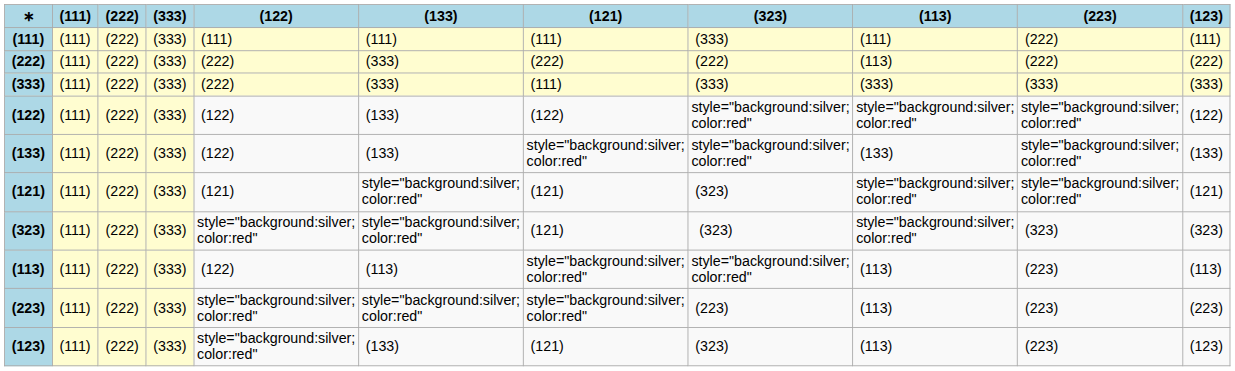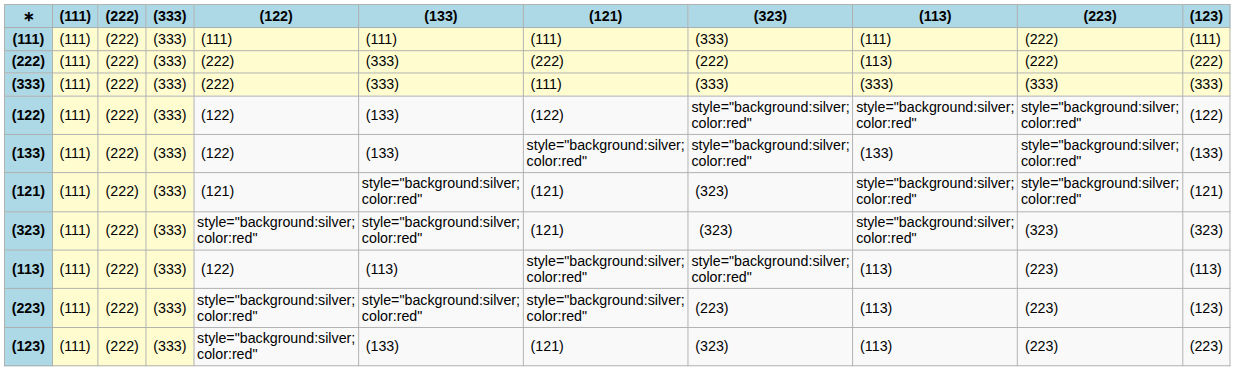row 10 | (123): (223) -> (123)
row 11 | (123): (123) -> (223)
